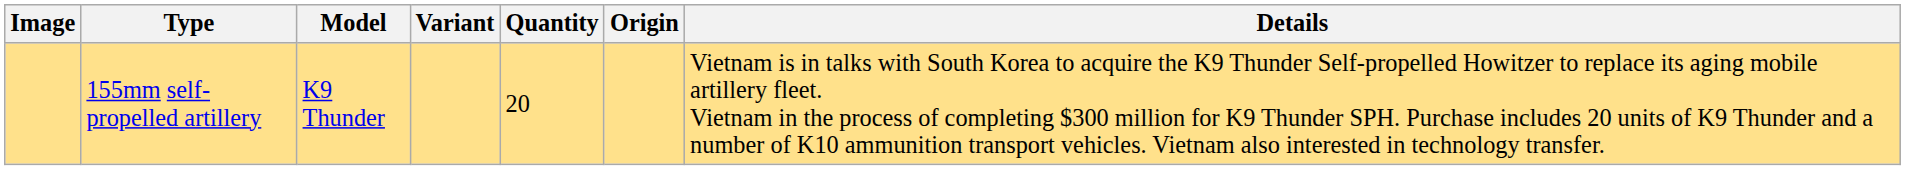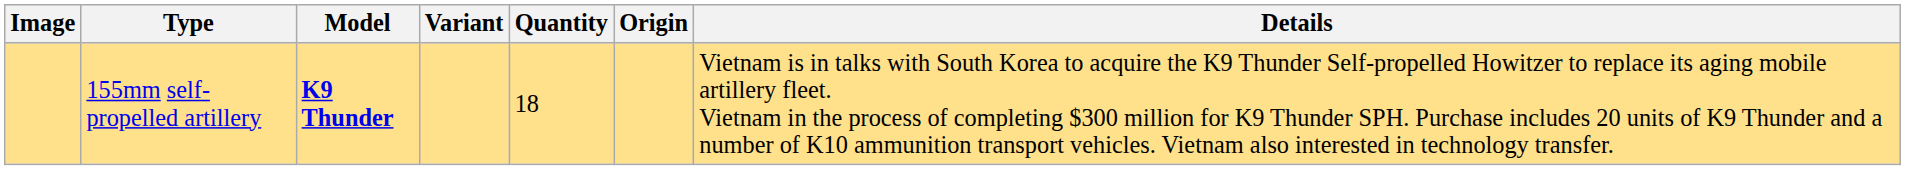155mm self-propelled artillery | Model: normal -> bold
155mm self-propelled artillery | Quantity: 20 -> 18
